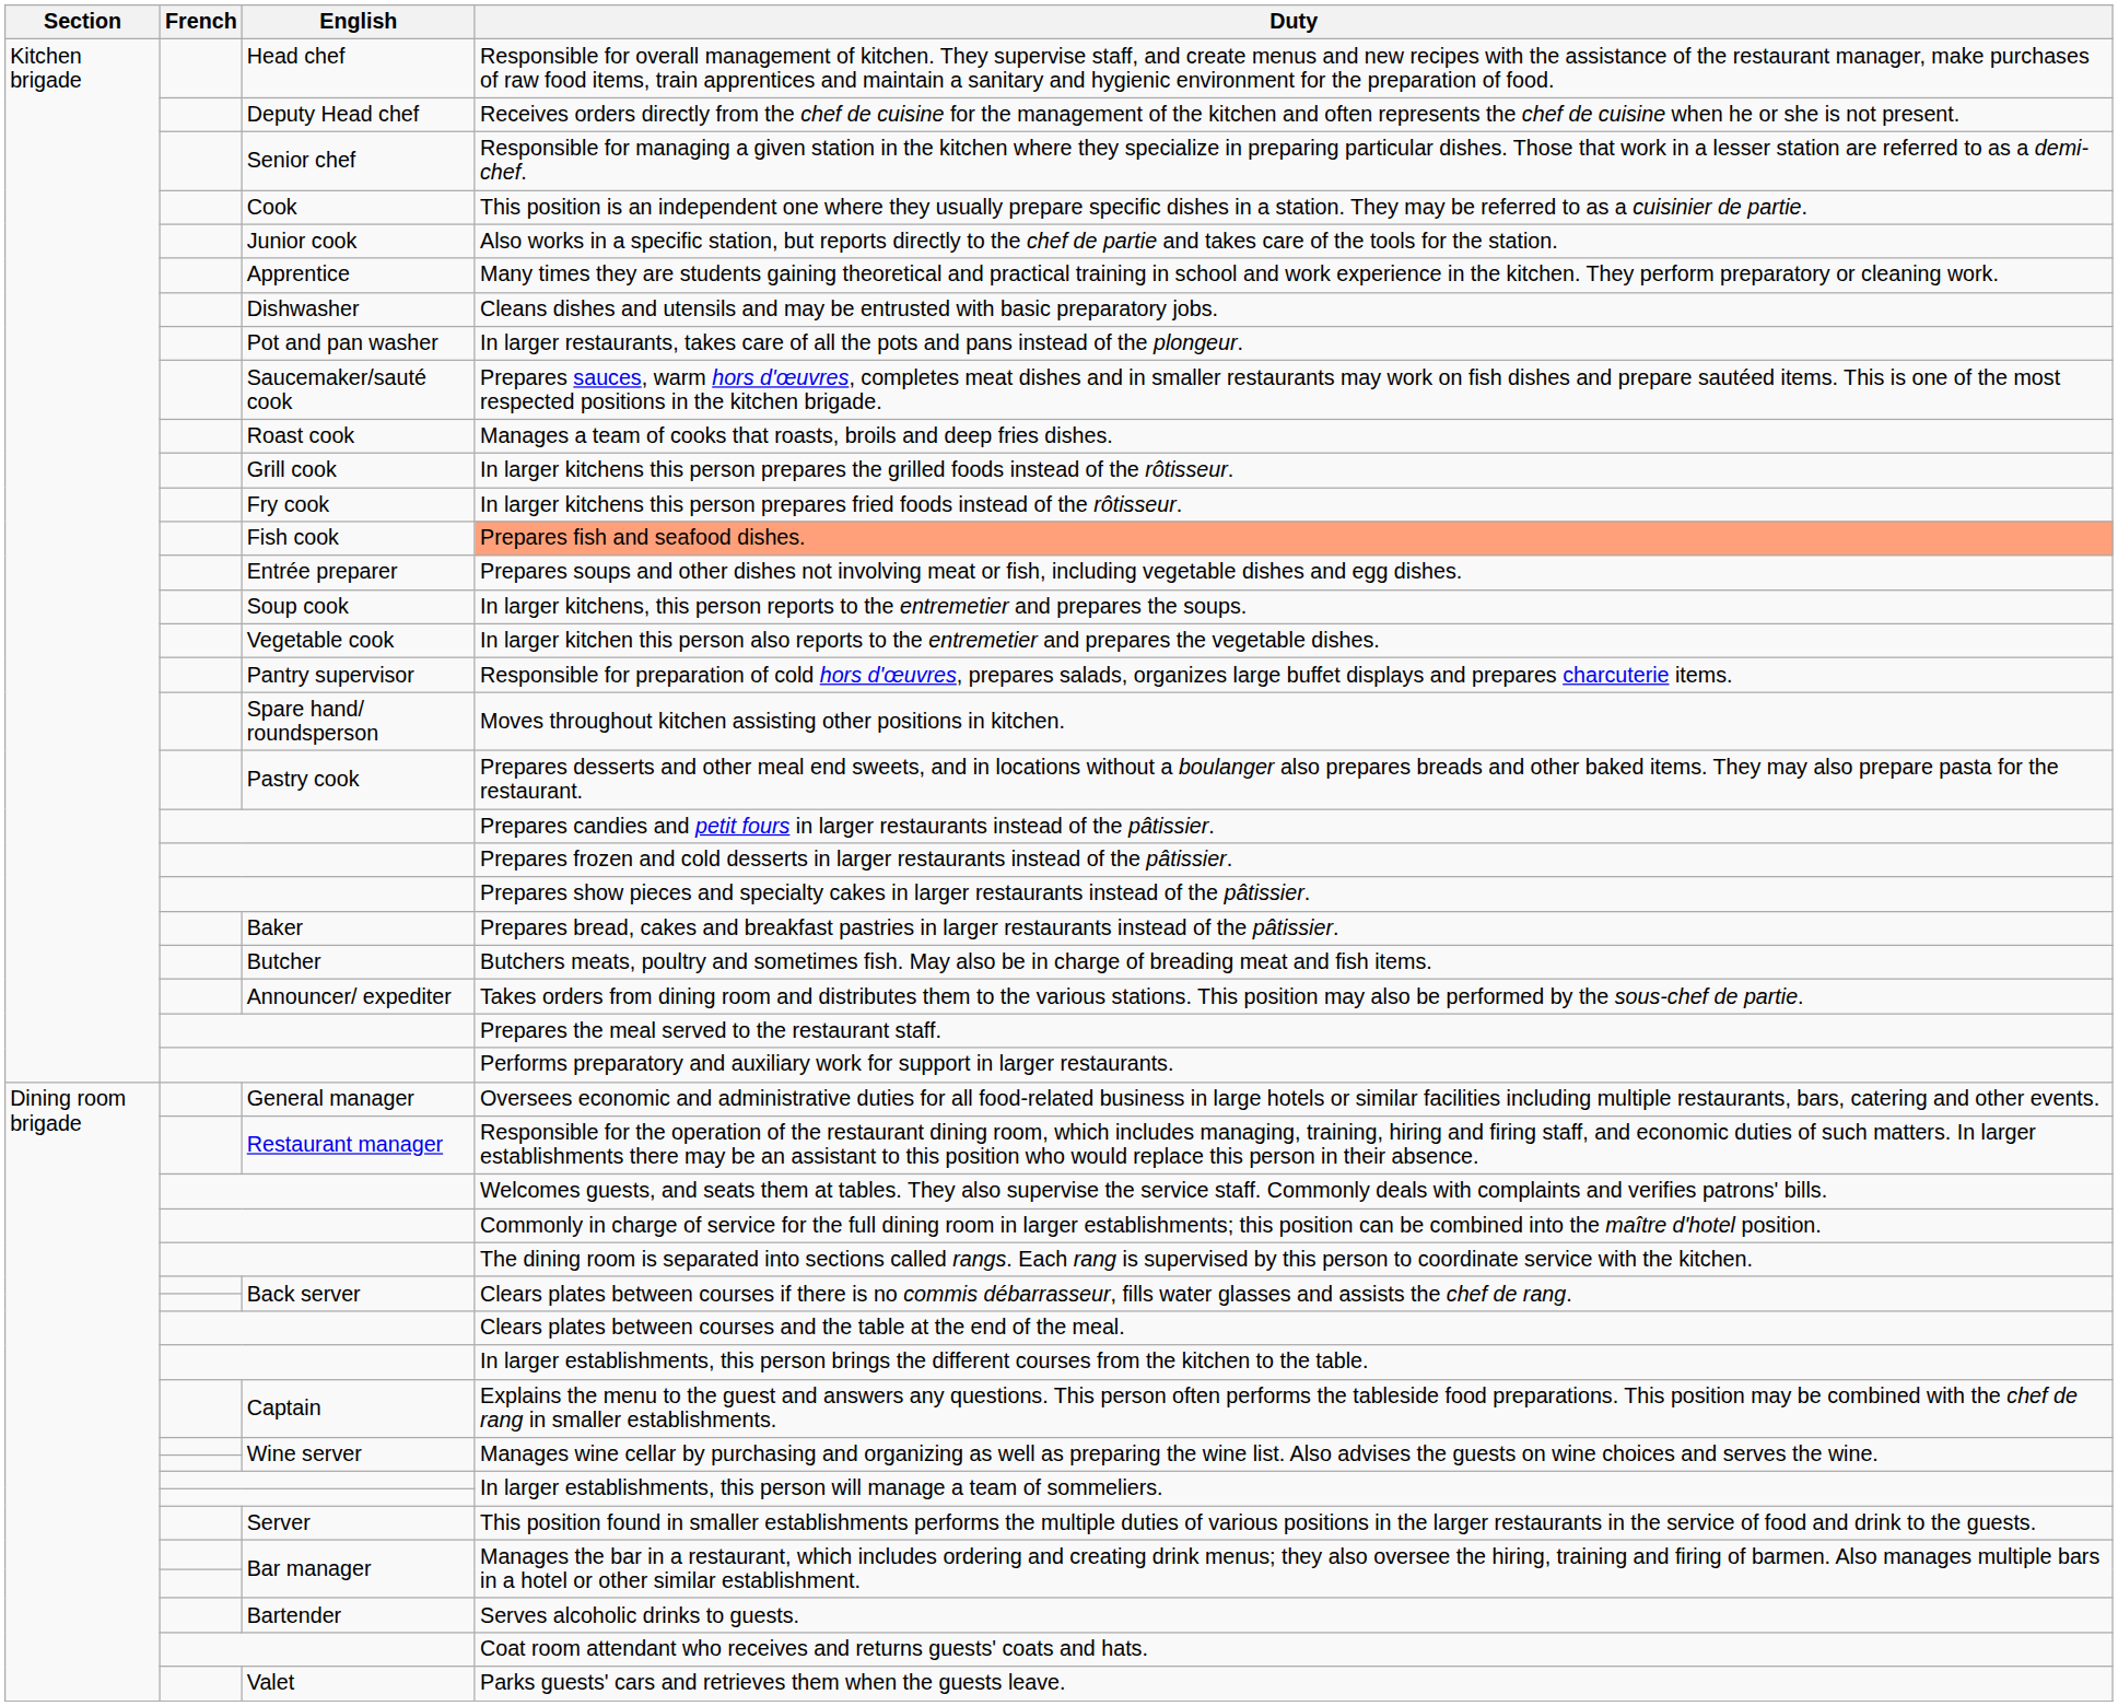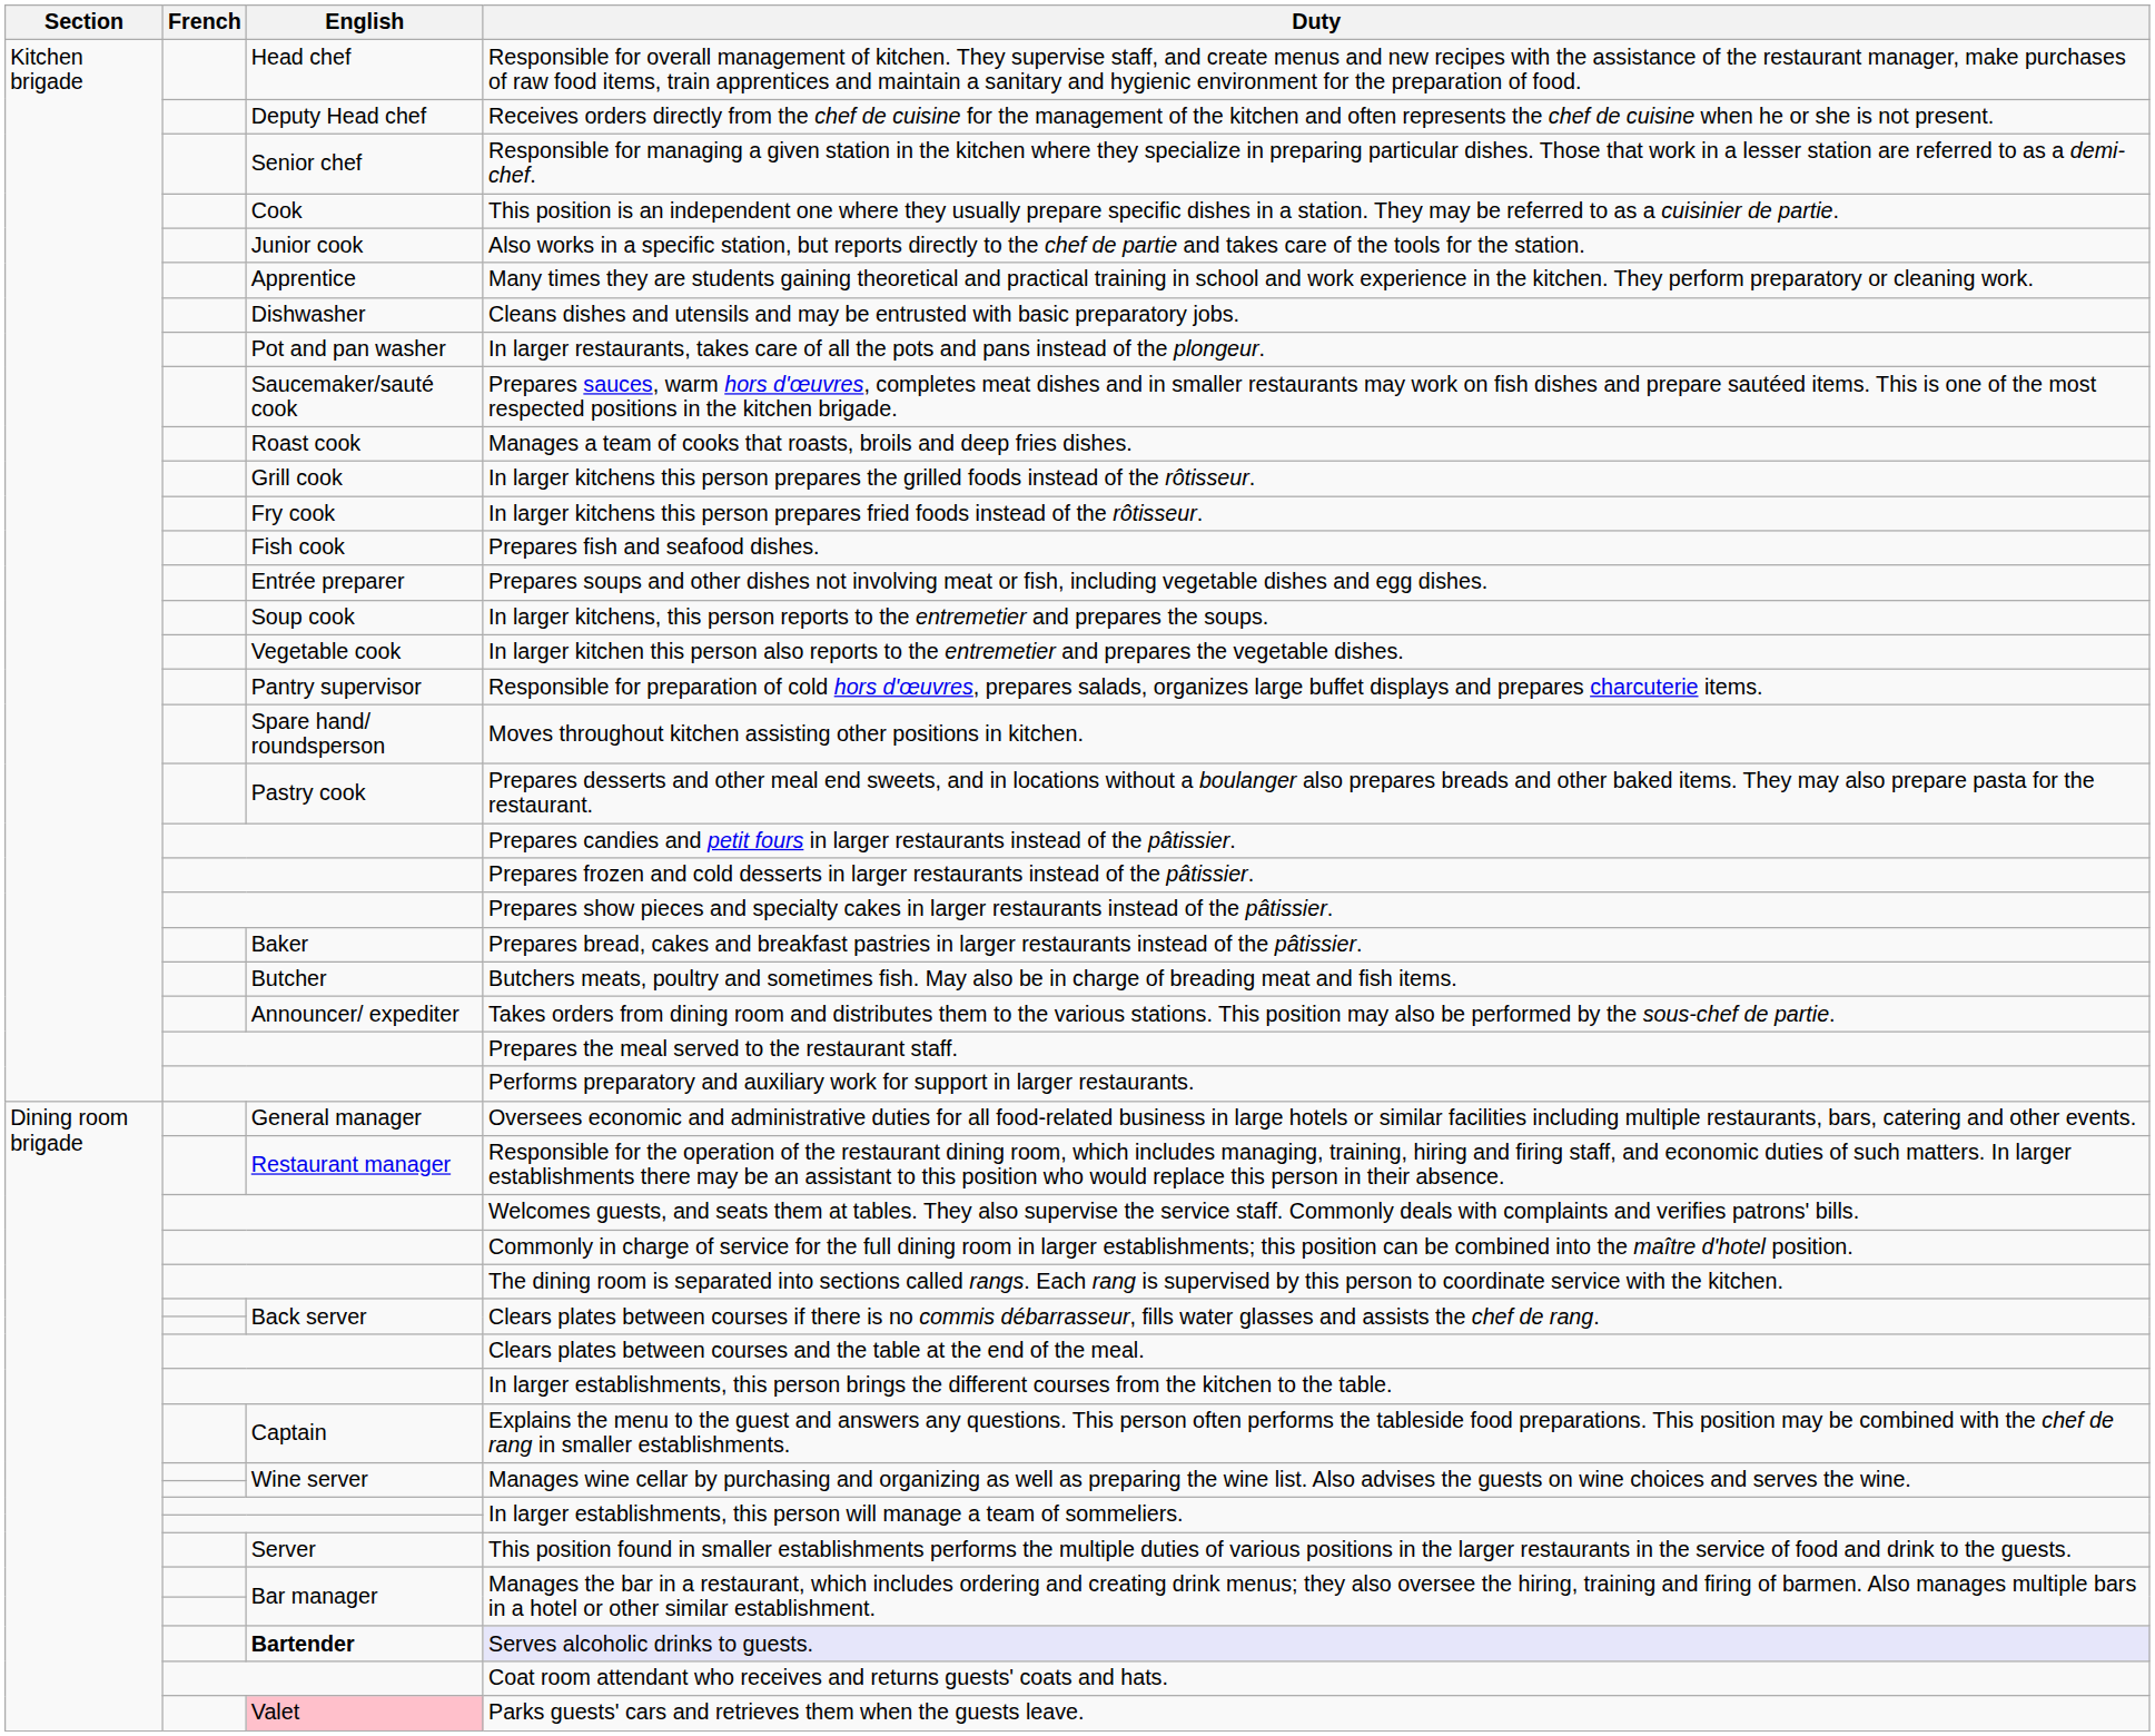Prepares fish and seafood dishes. | Duty: lightsalmon background -> no background
Serves alcoholic drinks to guests. | English: normal -> bold
Serves alcoholic drinks to guests. | Duty: no background -> lavender background
Parks guests' cars and retrieves them when the guests leave. | English: no background -> pink background
